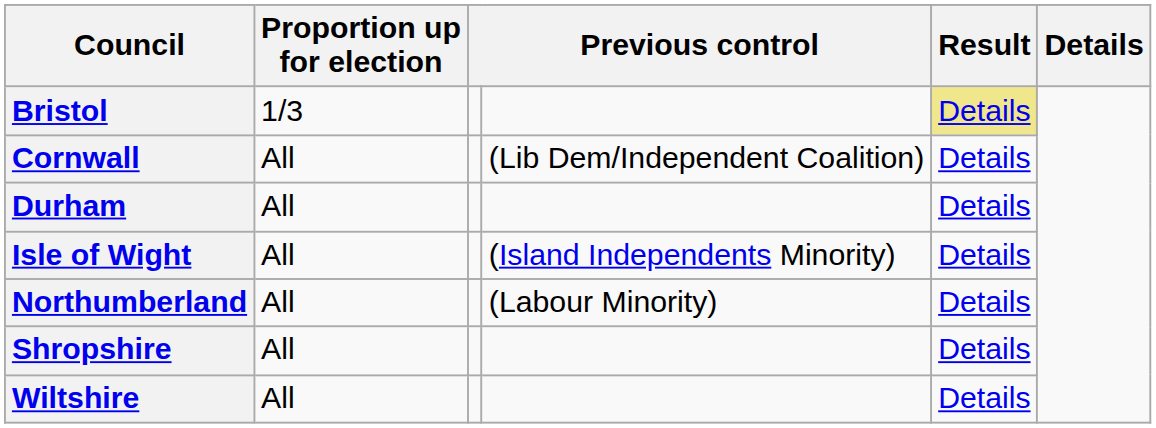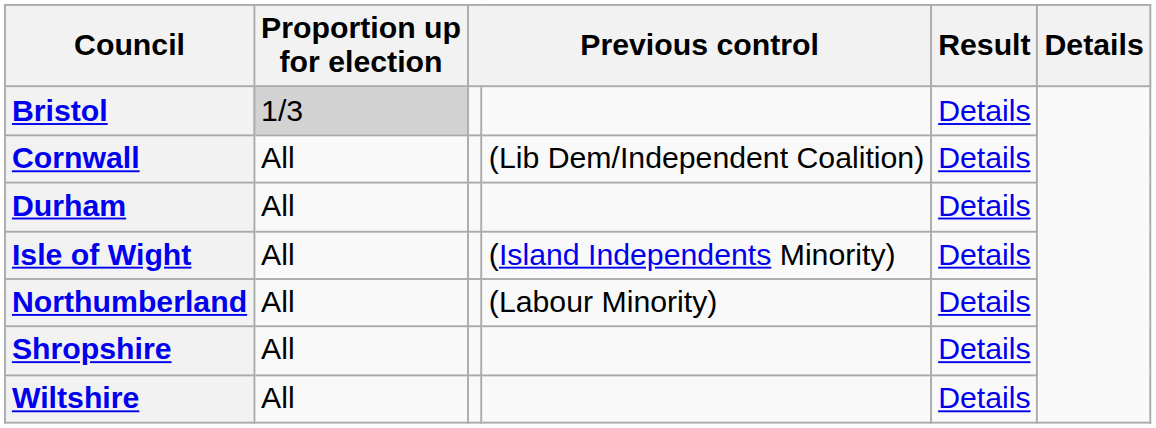Bristol | Proportion up for election: no background -> lightgrey background
Bristol | column 5: khaki background -> no background
